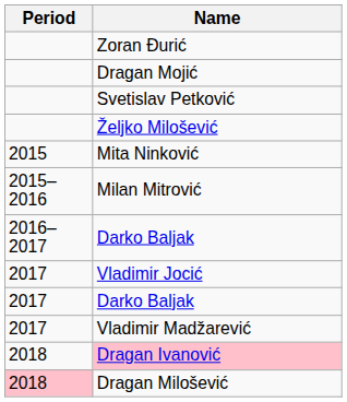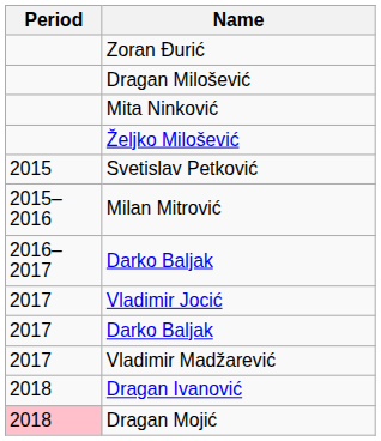row 3 | Name: Dragan Mojić -> Dragan Milošević
row 4 | Name: Svetislav Petković -> Mita Ninković
row 6 | Name: Mita Ninković -> Svetislav Petković
row 12 | Name: pink background -> no background
row 13 | Name: Dragan Milošević -> Dragan Mojić
